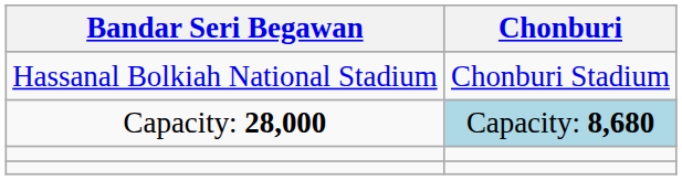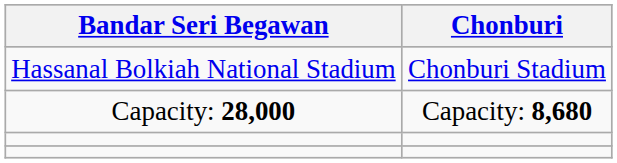row 3 | Chonburi: lightblue background -> no background
